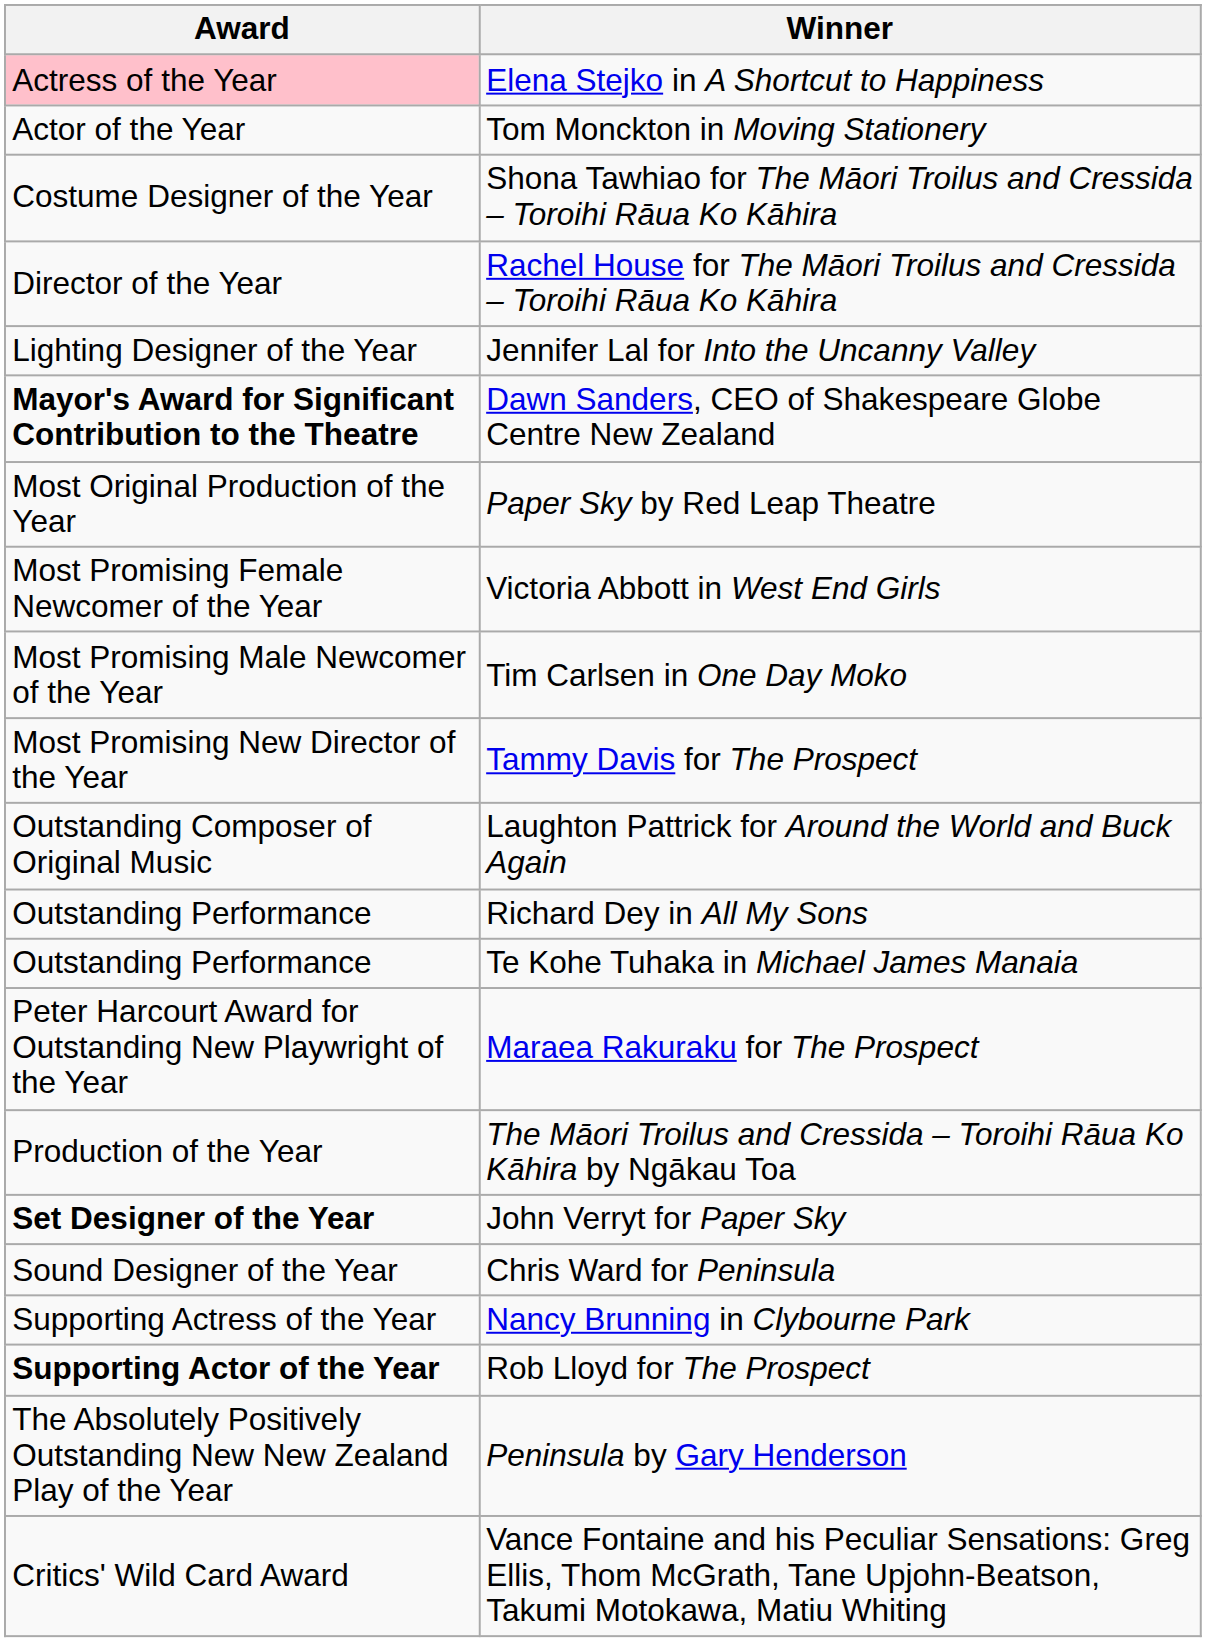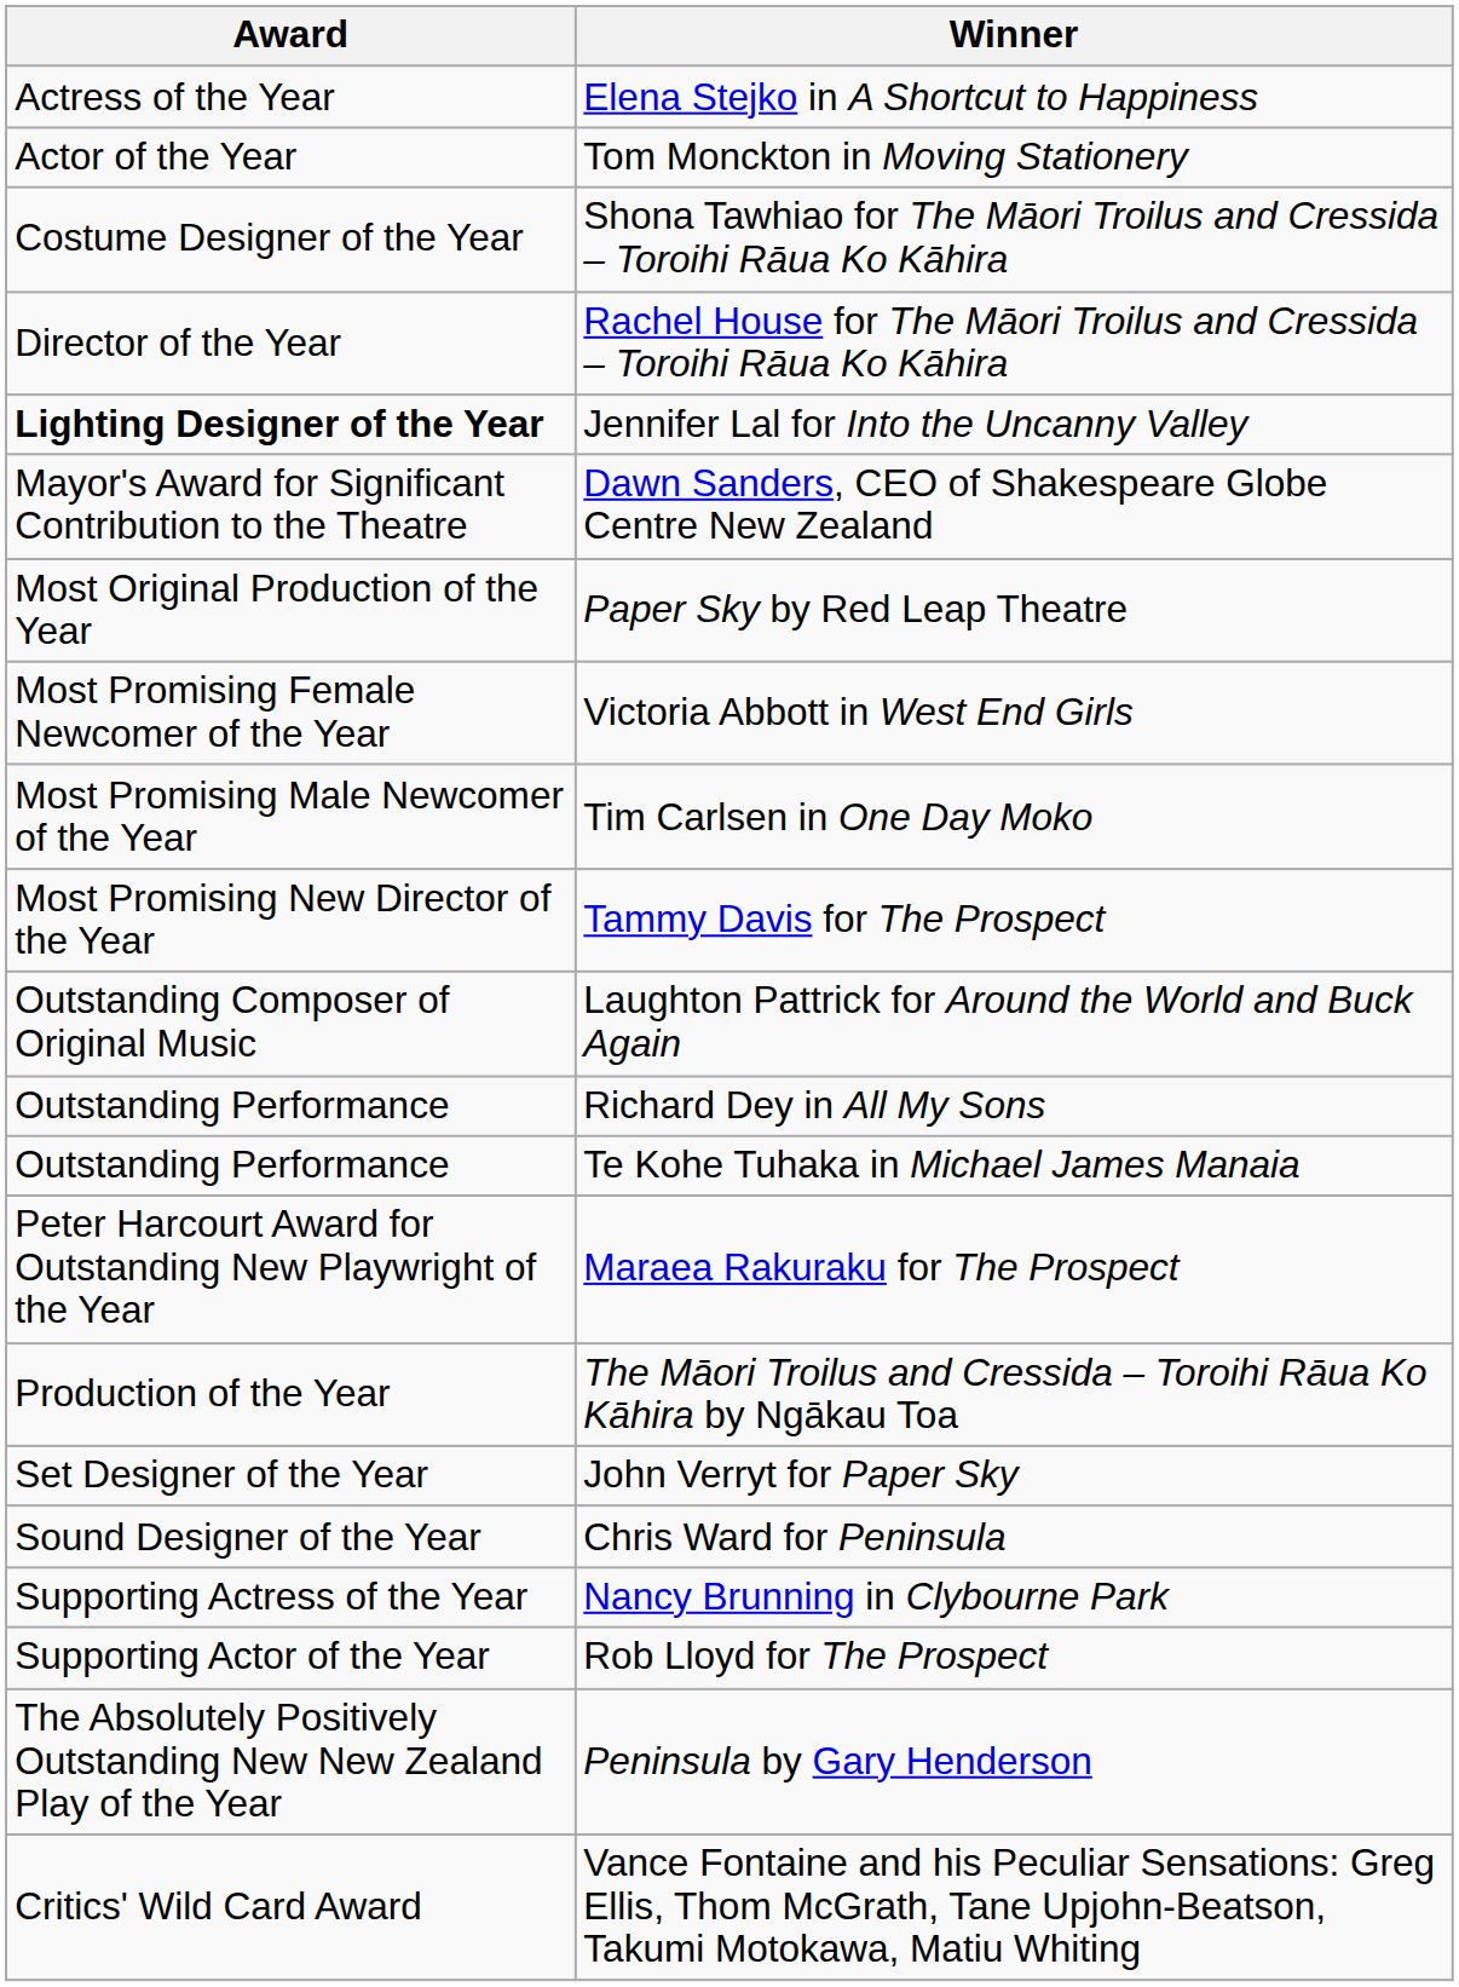Elena Stejko in A Shortcut to Happiness | Award: pink background -> no background
Jennifer Lal for Into the Uncanny Valley | Award: normal -> bold
Dawn Sanders, CEO of Shakespeare Globe Centre New Zealand | Award: bold -> normal
John Verryt for Paper Sky | Award: bold -> normal
Rob Lloyd for The Prospect | Award: bold -> normal
